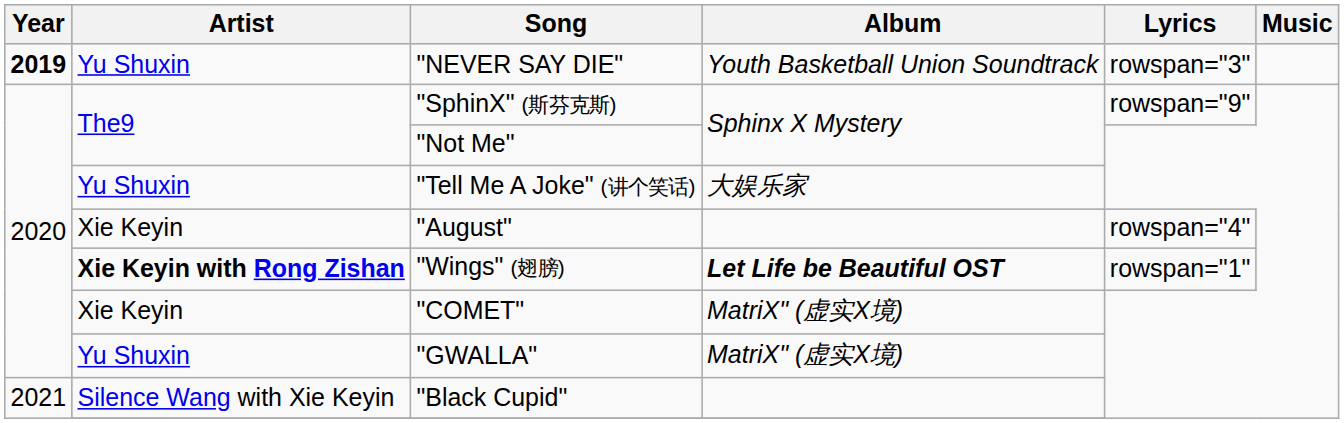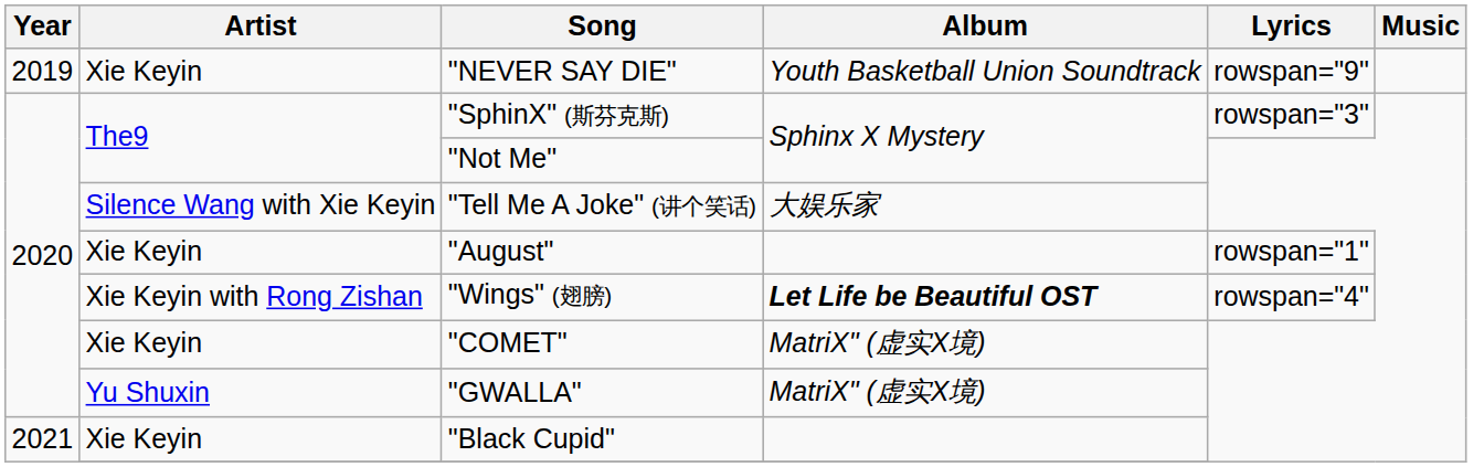"NEVER SAY DIE" | Year: bold -> normal
"NEVER SAY DIE" | Artist: Yu Shuxin -> Xie Keyin
"NEVER SAY DIE" | Lyrics: rowspan="3" -> rowspan="9"
"SphinX" (斯芬克斯) | Lyrics: rowspan="9" -> rowspan="3"
"Tell Me A Joke" (讲个笑话) | Artist: Yu Shuxin -> Silence Wang with Xie Keyin
"August" | Lyrics: rowspan="4" -> rowspan="1"
"Wings" (翅膀) | Artist: bold -> normal
"Wings" (翅膀) | Lyrics: rowspan="1" -> rowspan="4"
"Black Cupid" | Artist: Silence Wang with Xie Keyin -> Xie Keyin
